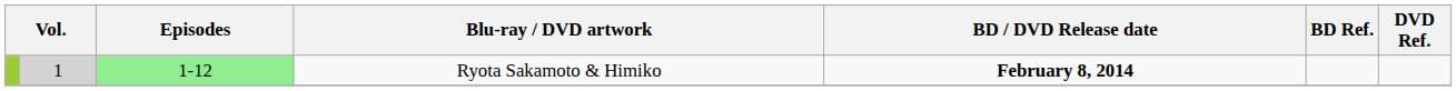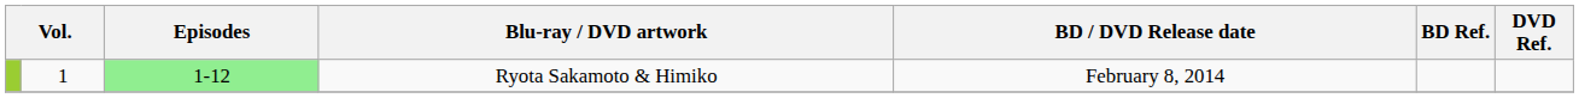Ryota Sakamoto & Himiko | column 2: lightgrey background -> no background
Ryota Sakamoto & Himiko | BD / DVD Release date: bold -> normal
